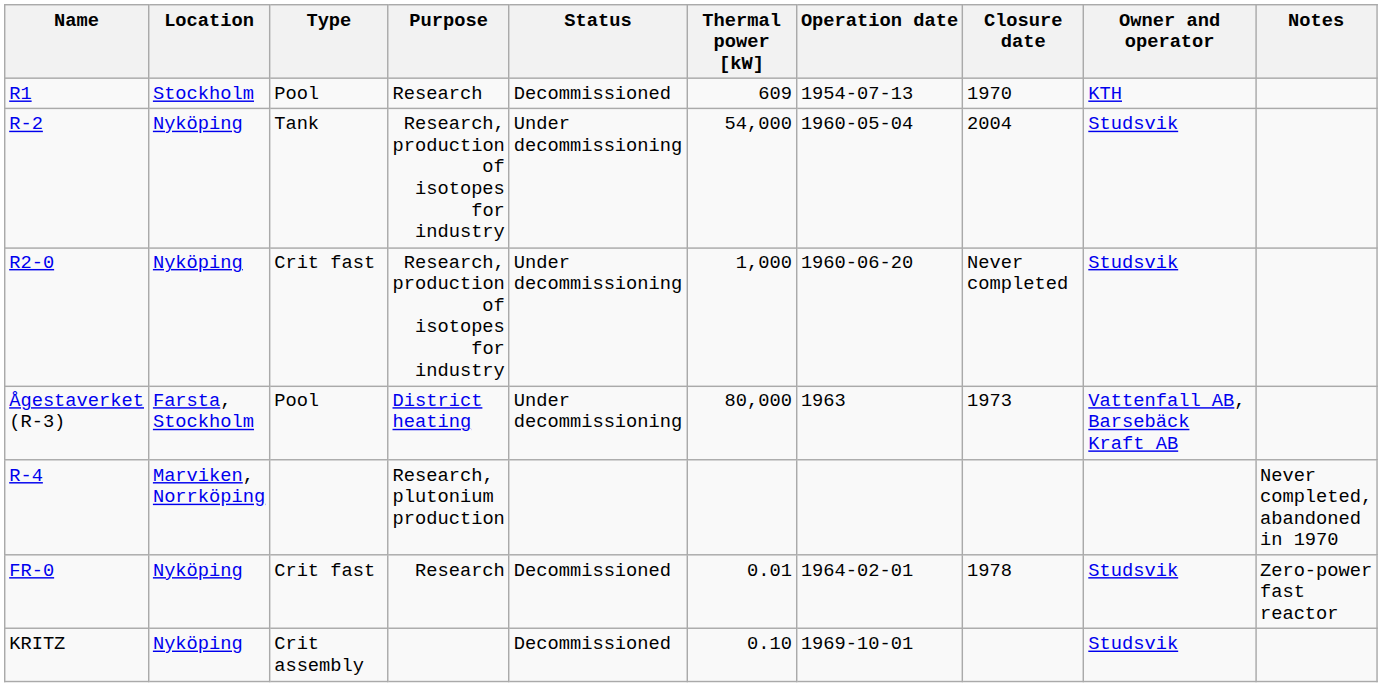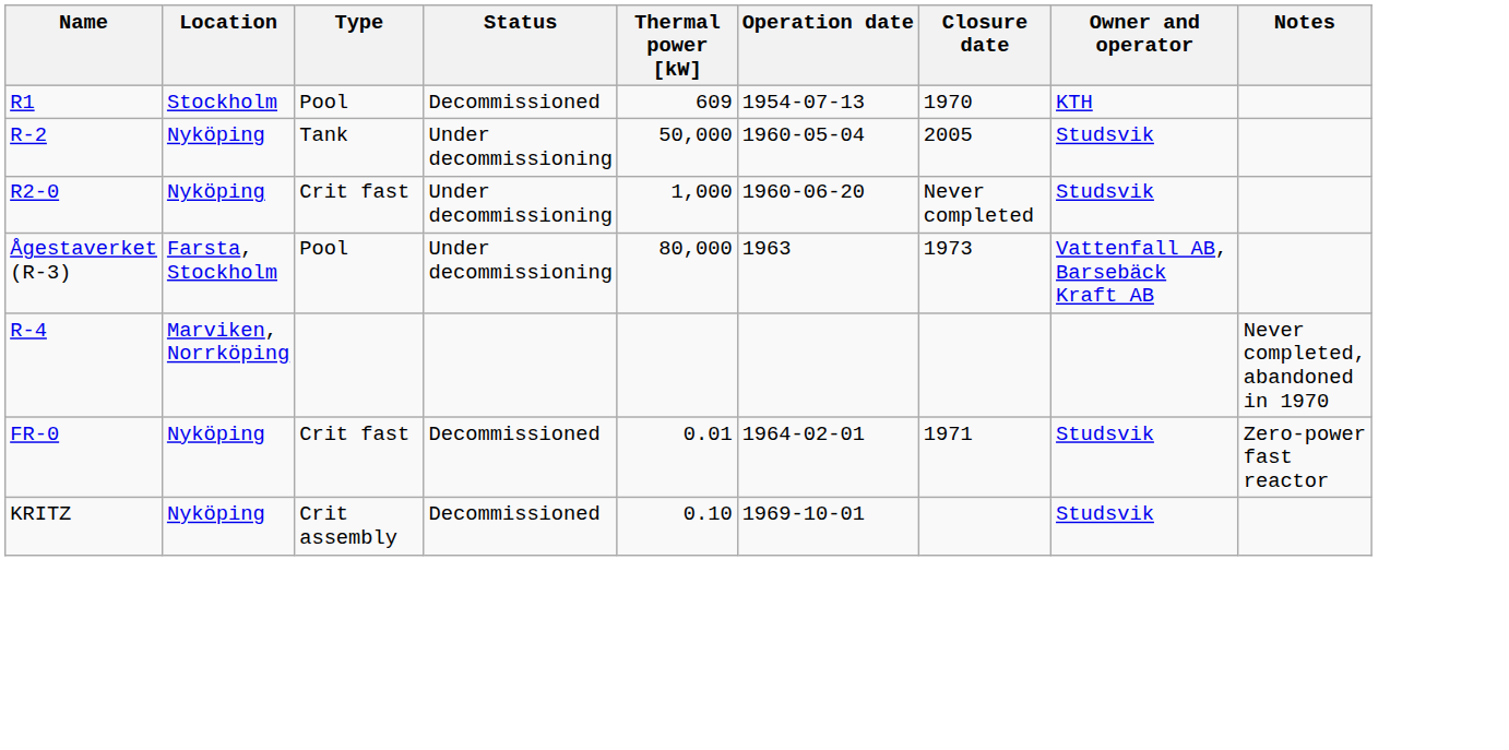- column: Purpose | Research | Research, production of isotopes for industry | Research, production of isotopes for industry | District heating | Research, plutonium production | Research
R-2 | Thermal power [kW]: 54,000 -> 50,000
R-2 | Closure date: 2004 -> 2005
FR-0 | Closure date: 1978 -> 1971
